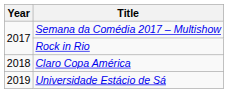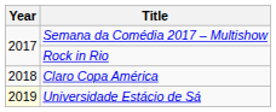Universidade Estácio de Sá | Year: no background -> lightyellow background
